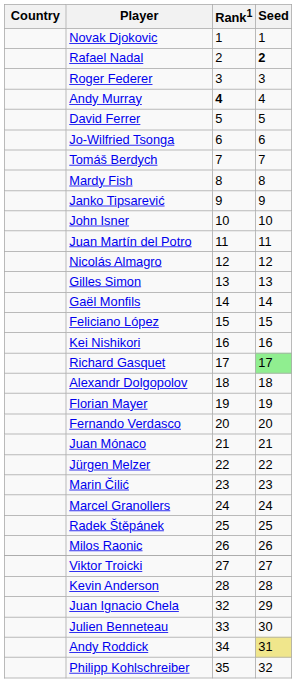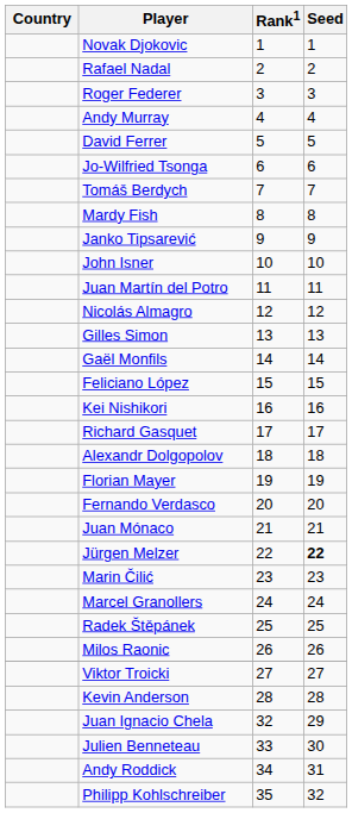Rafael Nadal | Seed: bold -> normal
Andy Murray | Rank1: bold -> normal
Richard Gasquet | Seed: lightgreen background -> no background
Jürgen Melzer | Seed: normal -> bold
Andy Roddick | Seed: khaki background -> no background
